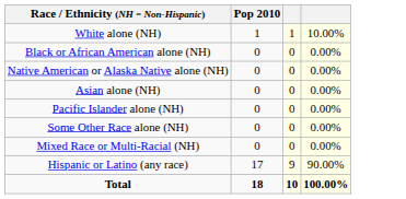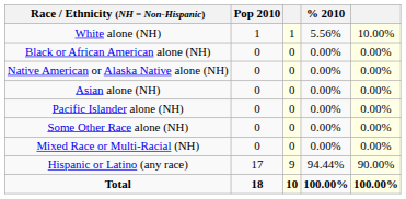+ column: % 2010 | 5.56% | 0.00% | 0.00% | 0.00% | 0.00% | 0.00% | 0.00% | 94.44% | 100.00%
